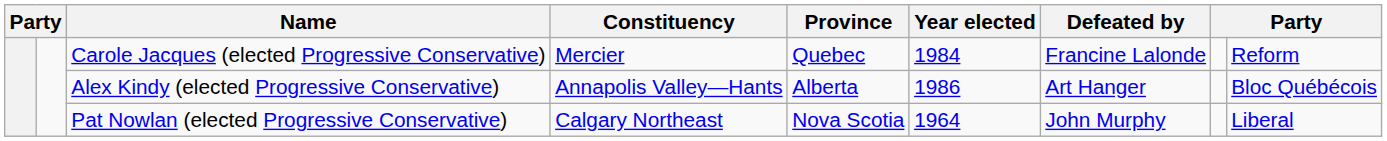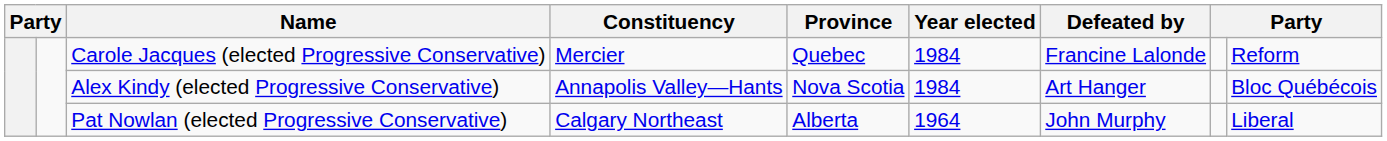Alex Kindy (elected Progressive Conservative) | Province: Alberta -> Nova Scotia
Alex Kindy (elected Progressive Conservative) | Year elected: 1986 -> 1984
Pat Nowlan (elected Progressive Conservative) | Province: Nova Scotia -> Alberta
